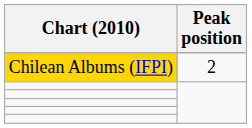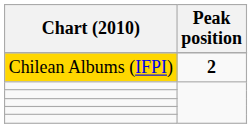row 2 | Peak position: normal -> bold
